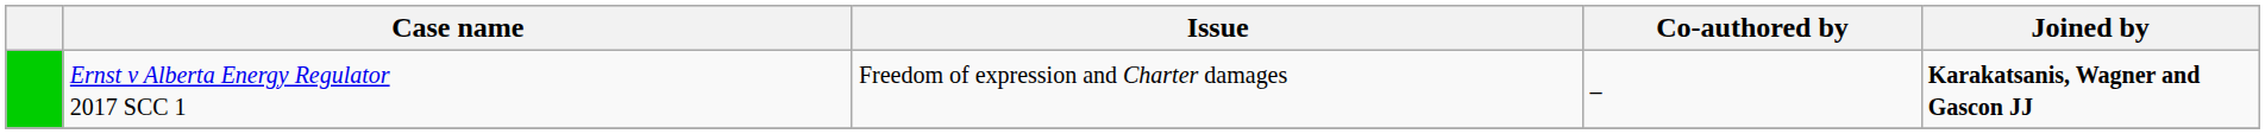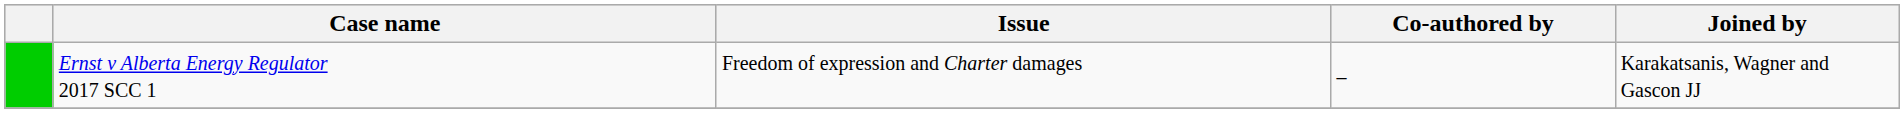Ernst v Alberta Energy Regulator 2017 SCC 1 | Joined by: bold -> normal
